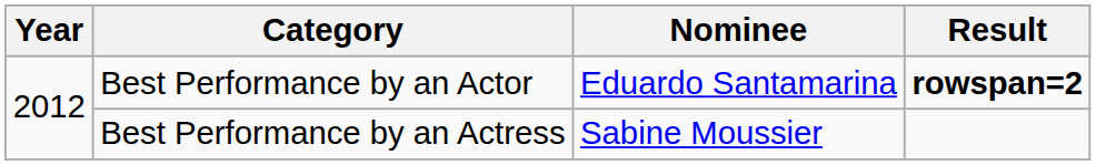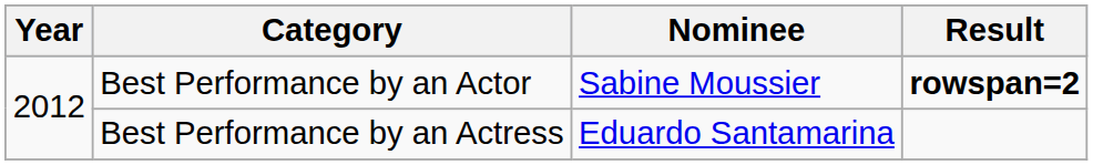Best Performance by an Actor | Nominee: Eduardo Santamarina -> Sabine Moussier
Best Performance by an Actress | Nominee: Sabine Moussier -> Eduardo Santamarina
